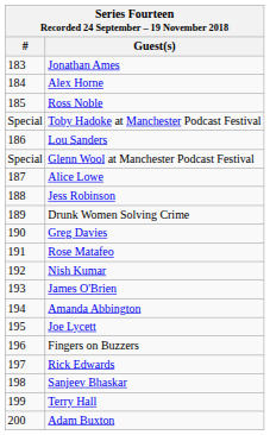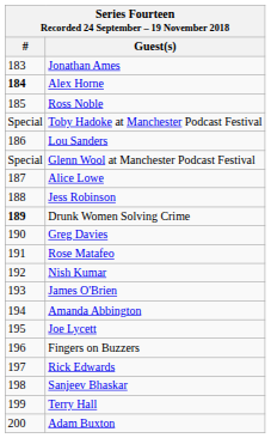Alex Horne | #: normal -> bold
Drunk Women Solving Crime | #: normal -> bold
